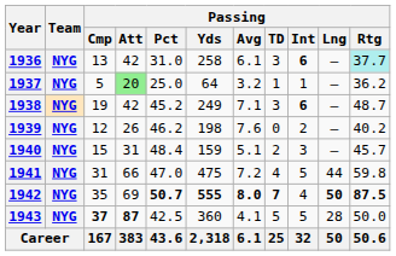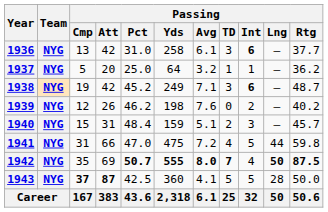1936 | Passing / Rtg: paleturquoise background -> no background
1937 | Passing / Att: lightgreen background -> no background
